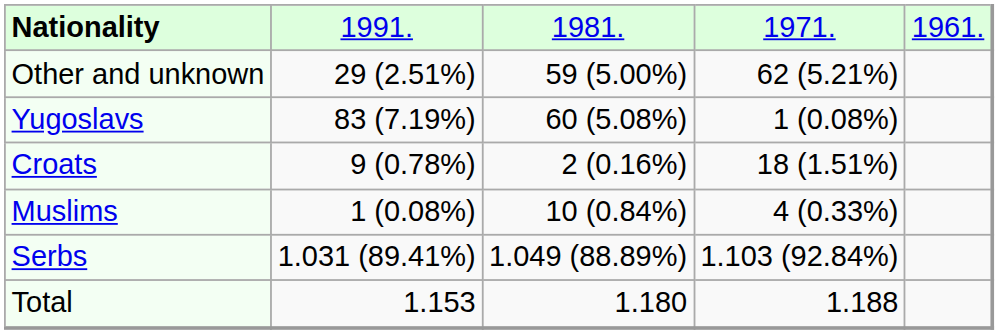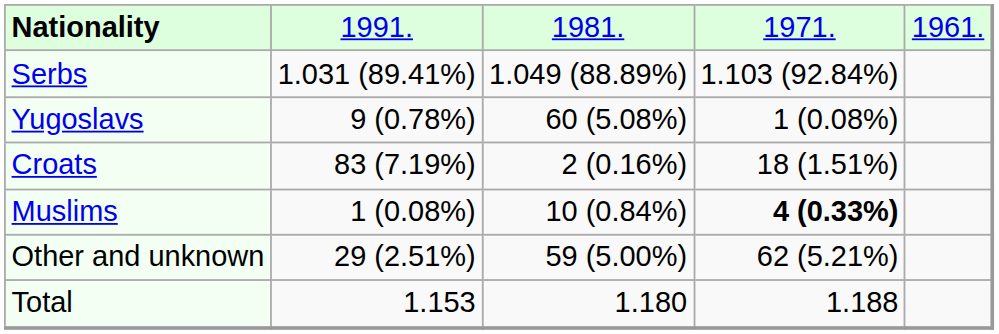rows swapped: Serbs <-> Other and unknown
Yugoslavs | column 2: 83 (7.19%) -> 9 (0.78%)
Croats | column 2: 9 (0.78%) -> 83 (7.19%)
Muslims | column 4: normal -> bold
